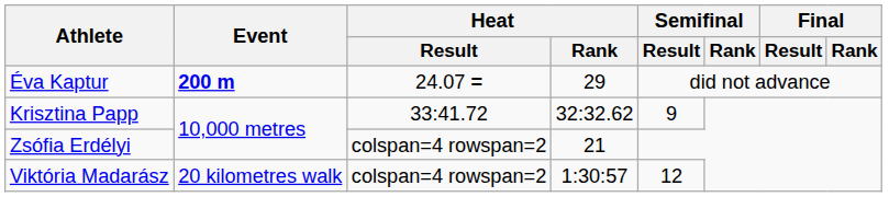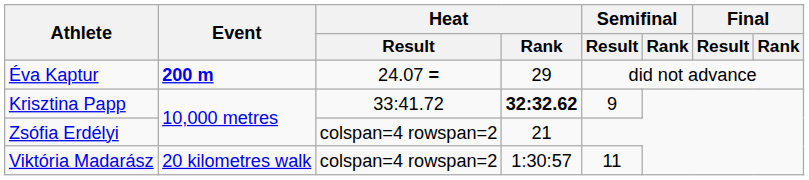Krisztina Papp | Heat / Rank: normal -> bold
Viktória Madarász | Semifinal / Result: 12 -> 11
